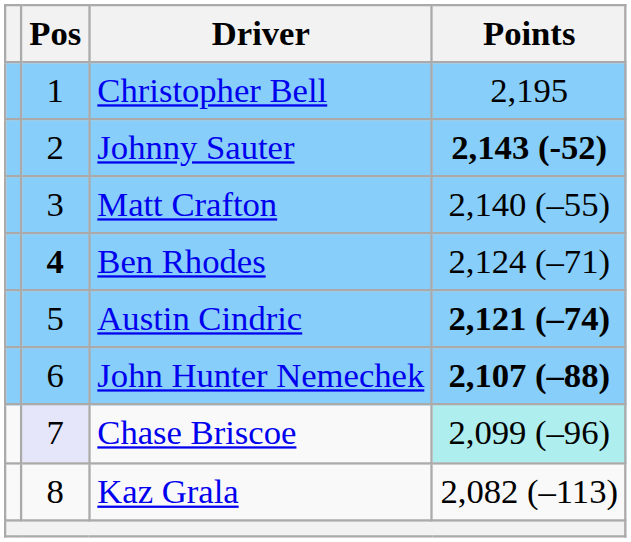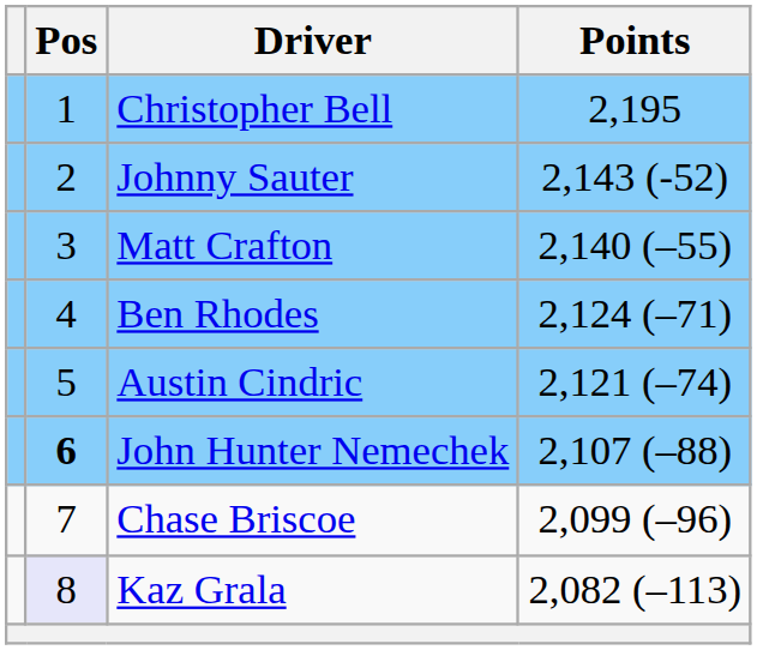Johnny Sauter | Points: bold -> normal
Ben Rhodes | Pos: bold -> normal
Austin Cindric | Points: bold -> normal
John Hunter Nemechek | Pos: normal -> bold
John Hunter Nemechek | Points: bold -> normal
Chase Briscoe | Pos: lavender background -> no background
Chase Briscoe | Points: paleturquoise background -> no background
Kaz Grala | Pos: no background -> lavender background
